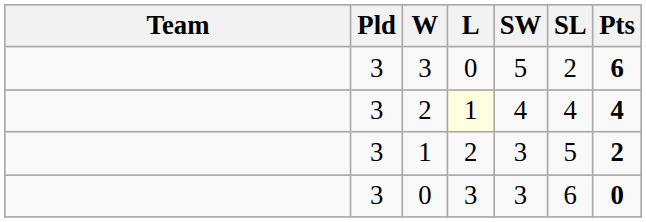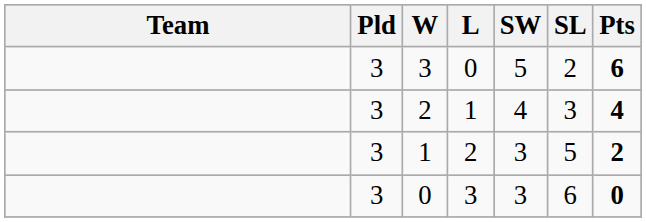row 3 | L: lightyellow background -> no background
row 3 | SL: 4 -> 3
